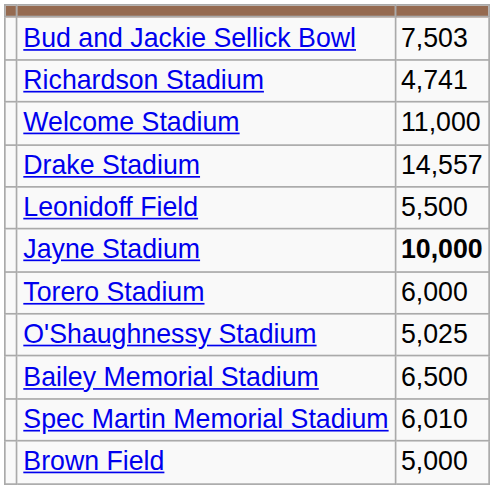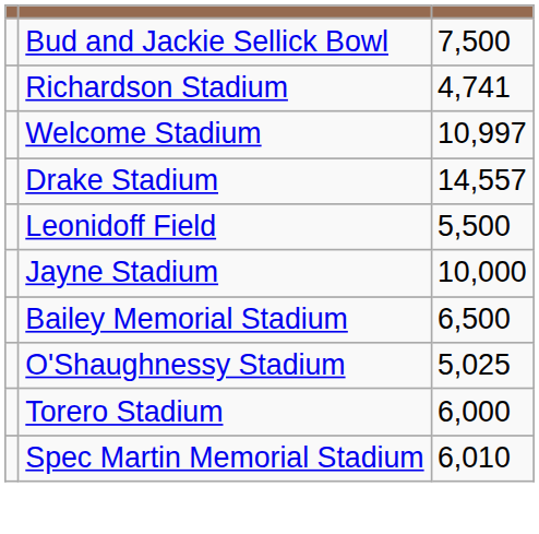Bud and Jackie Sellick Bowl | column 3: 7,503 -> 7,500
Welcome Stadium | column 3: 11,000 -> 10,997
Jayne Stadium | column 3: bold -> normal
rows swapped: Bailey Memorial Stadium <-> Torero Stadium
- row: Brown Field | 5,000
